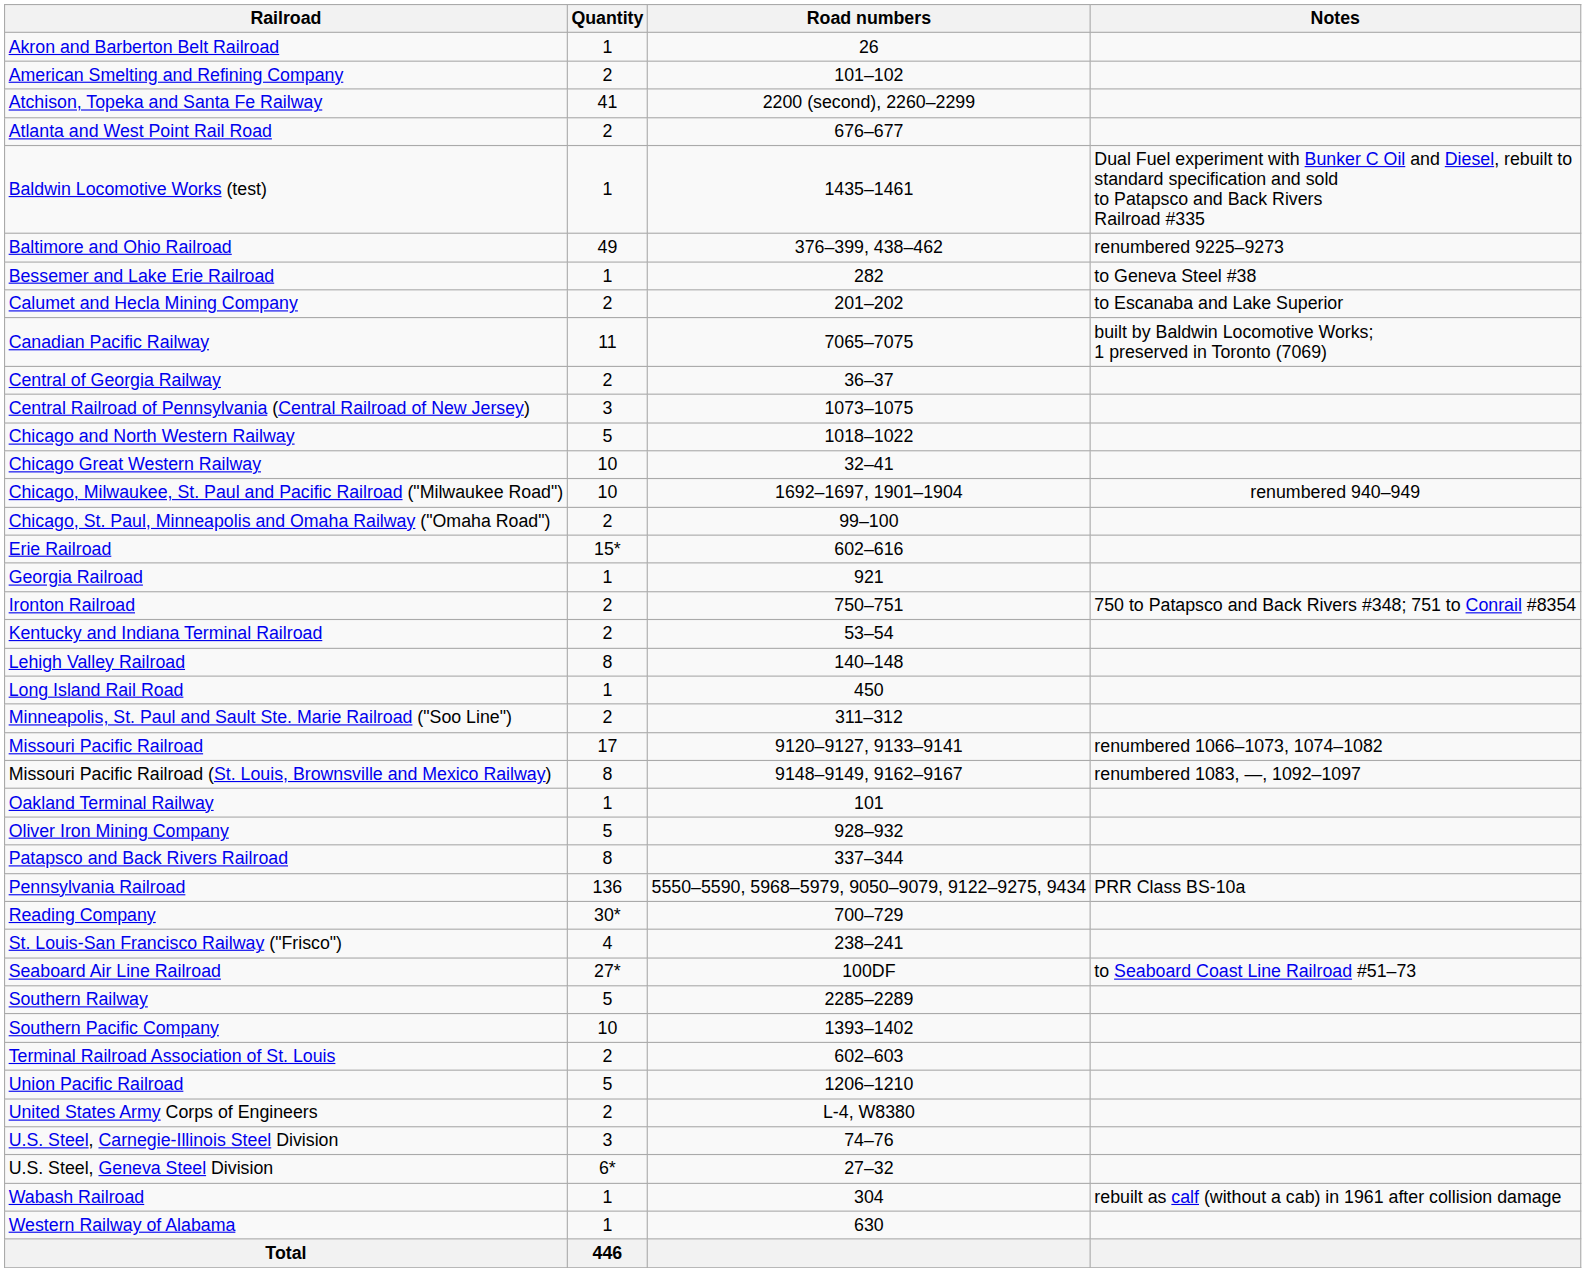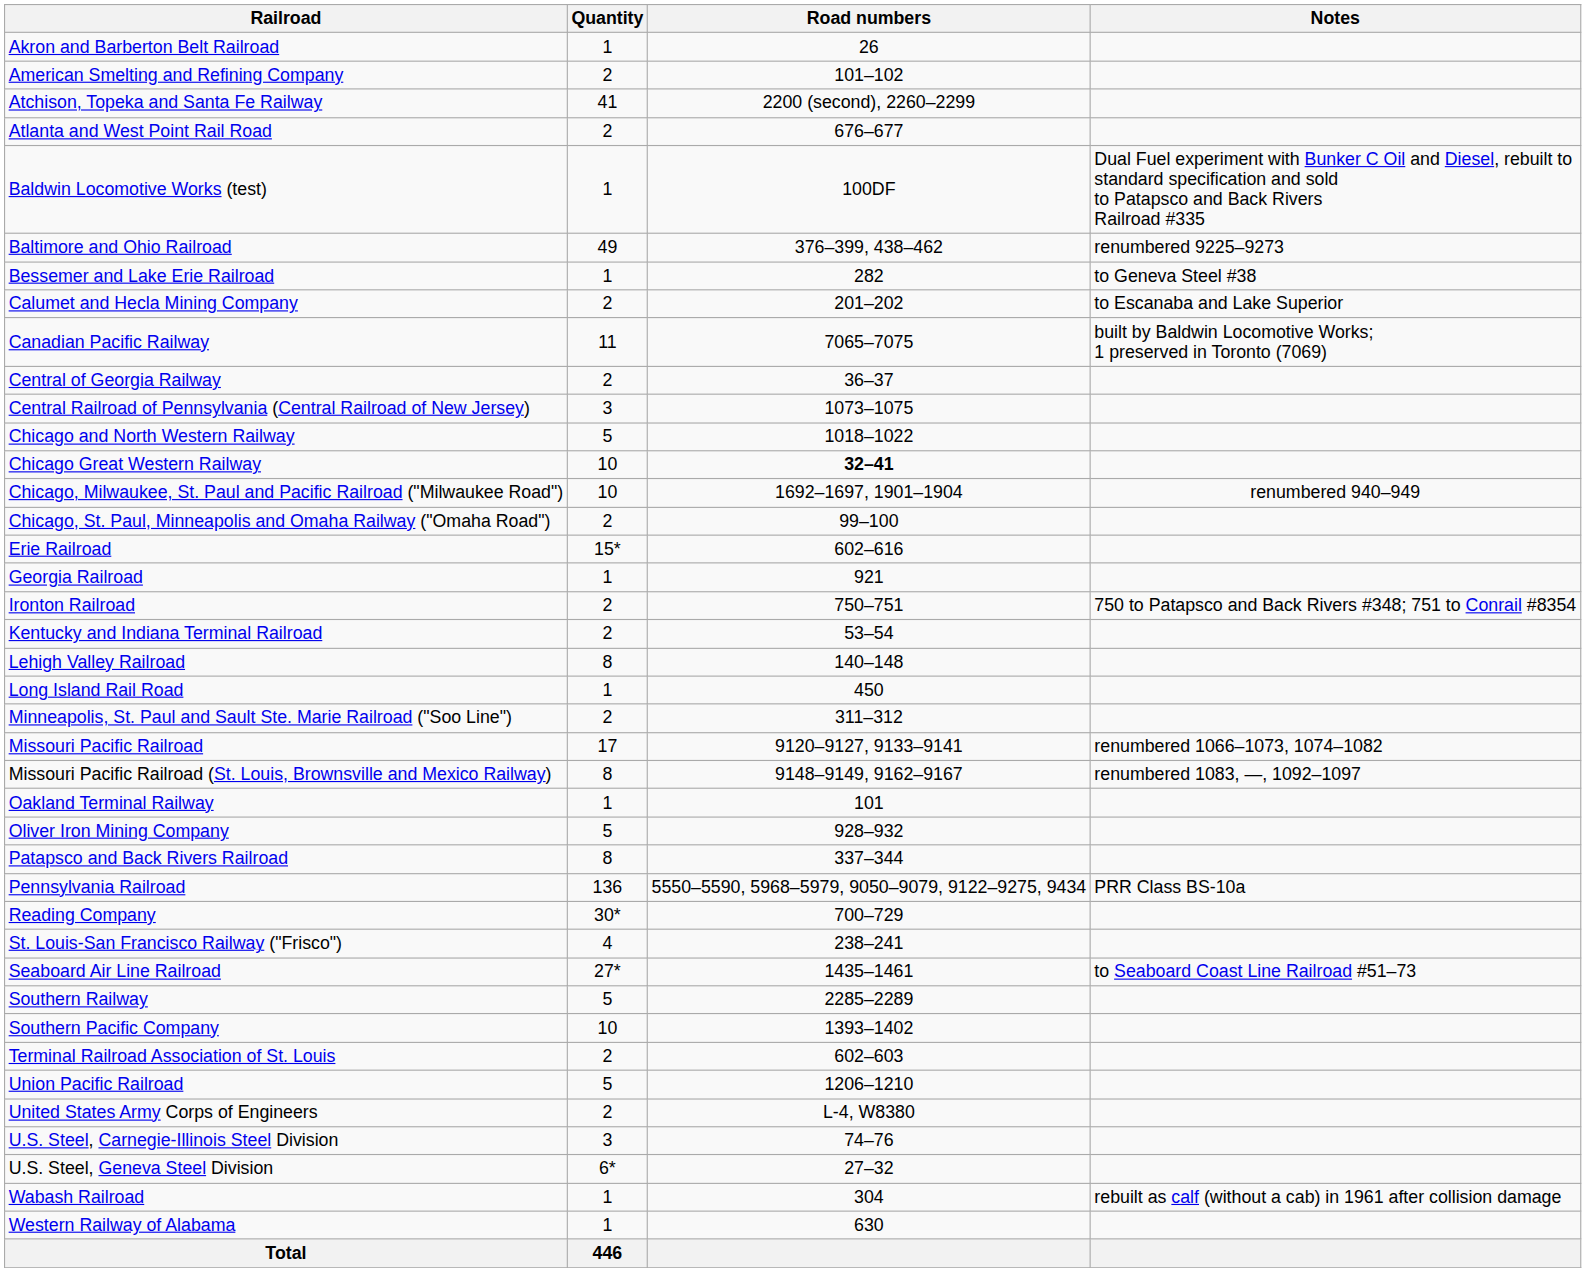Baldwin Locomotive Works (test) | Road numbers: 1435–1461 -> 100DF
Chicago Great Western Railway | Road numbers: normal -> bold
Seaboard Air Line Railroad | Road numbers: 100DF -> 1435–1461
